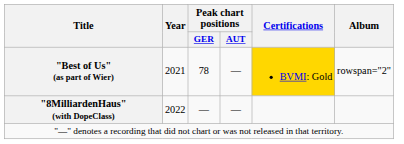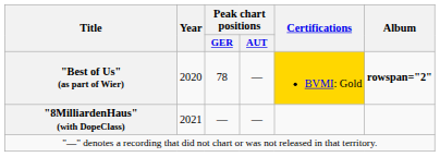"Best of Us" (as part of Wier) | Year: 2021 -> 2020
"Best of Us" (as part of Wier) | Album: normal -> bold
"8MilliardenHaus" (with DopeClass) | Year: 2022 -> 2021
